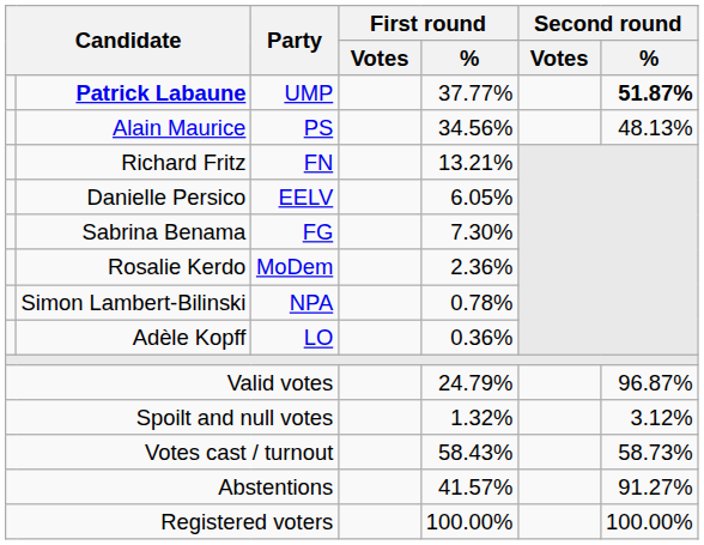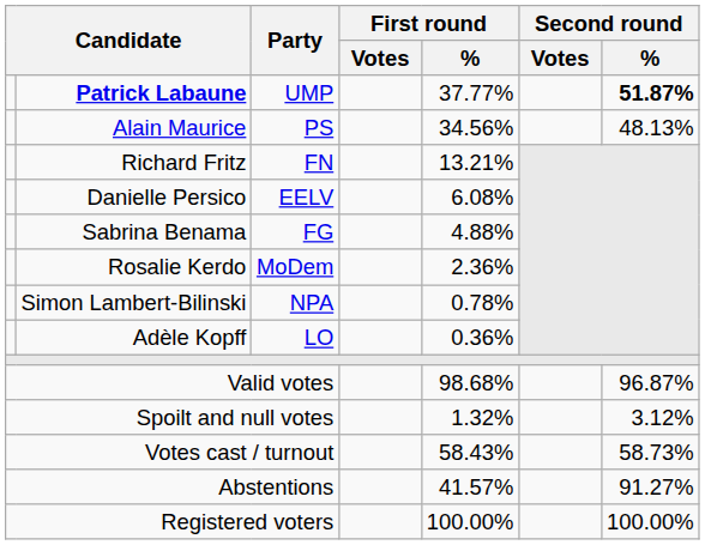Danielle Persico | First round / %: 6.05% -> 6.08%
Sabrina Benama | First round / %: 7.30% -> 4.88%
Valid votes | First round / %: 24.79% -> 98.68%
